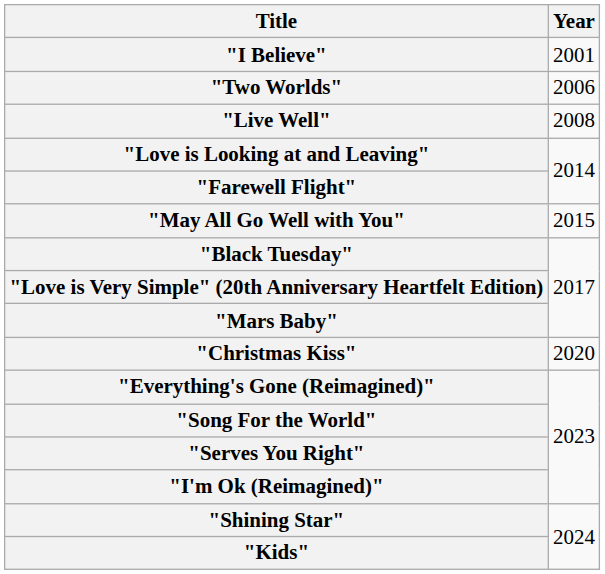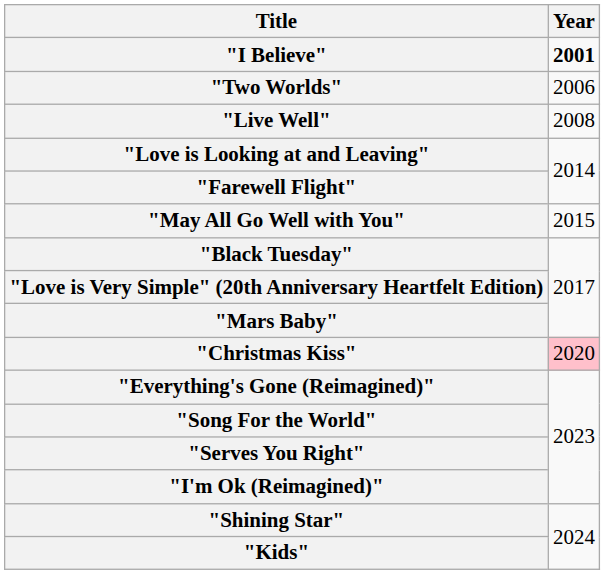"I Believe" | Year: normal -> bold
"Christmas Kiss" | Year: no background -> pink background
